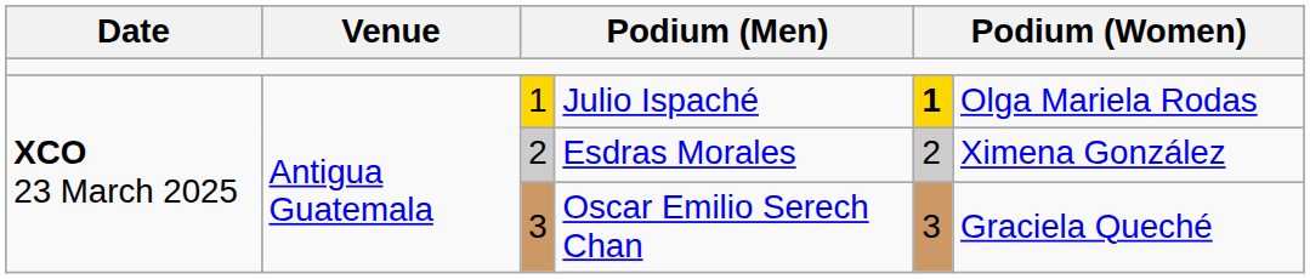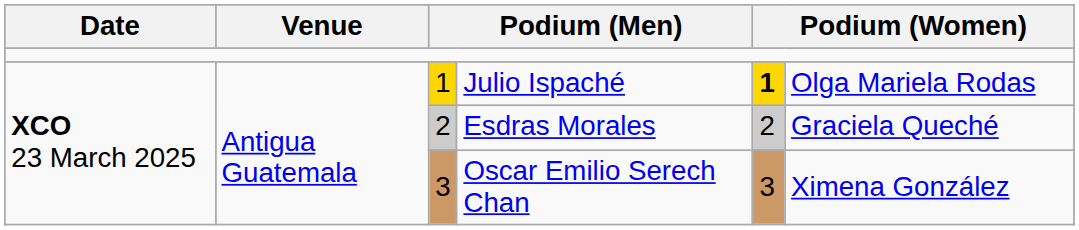Esdras Morales | column 6: Ximena González -> Graciela Queché
Oscar Emilio Serech Chan | column 6: Graciela Queché -> Ximena González
